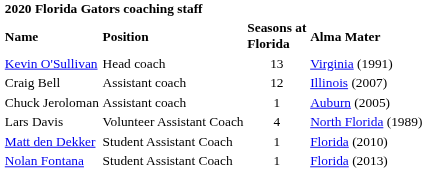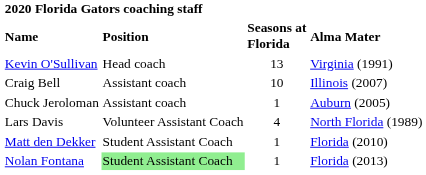Craig Bell | Seasons at Florida: 12 -> 10
Nolan Fontana | Position: no background -> lightgreen background
